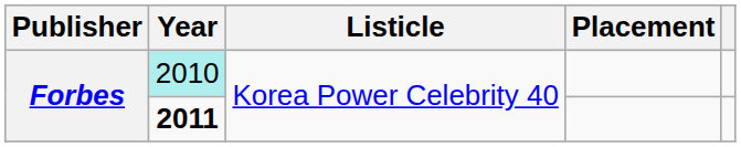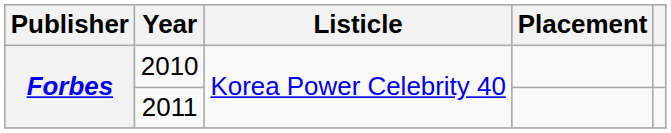2010 | Year: paleturquoise background -> no background
2011 | Year: bold -> normal
